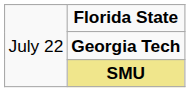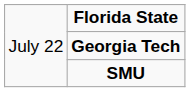SMU | column 2: khaki background -> no background
